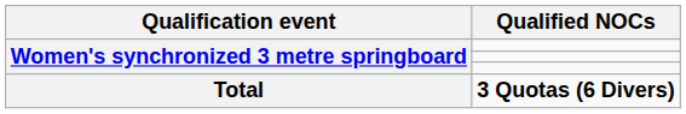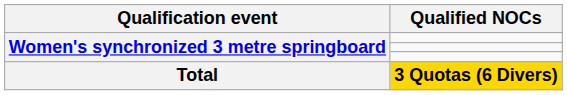row 5 | Qualified NOCs: no background -> gold background
